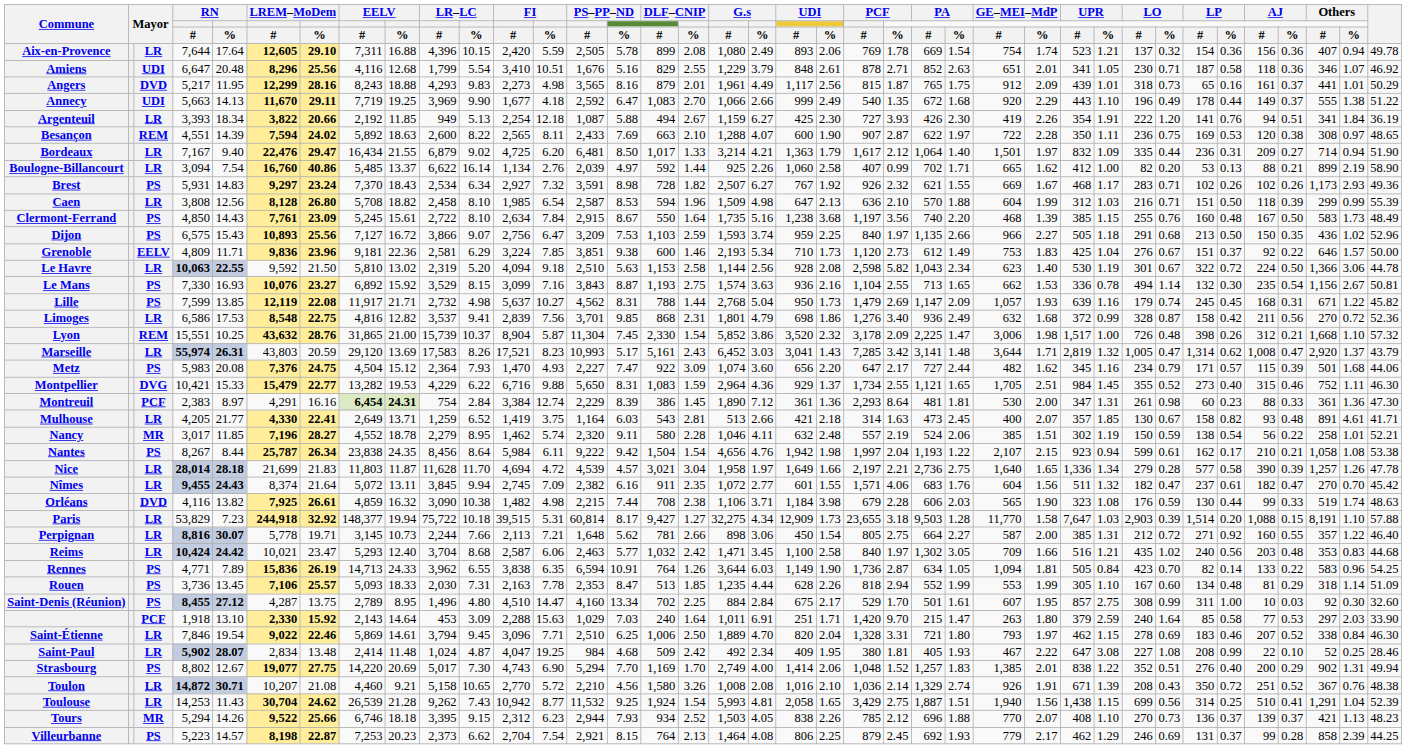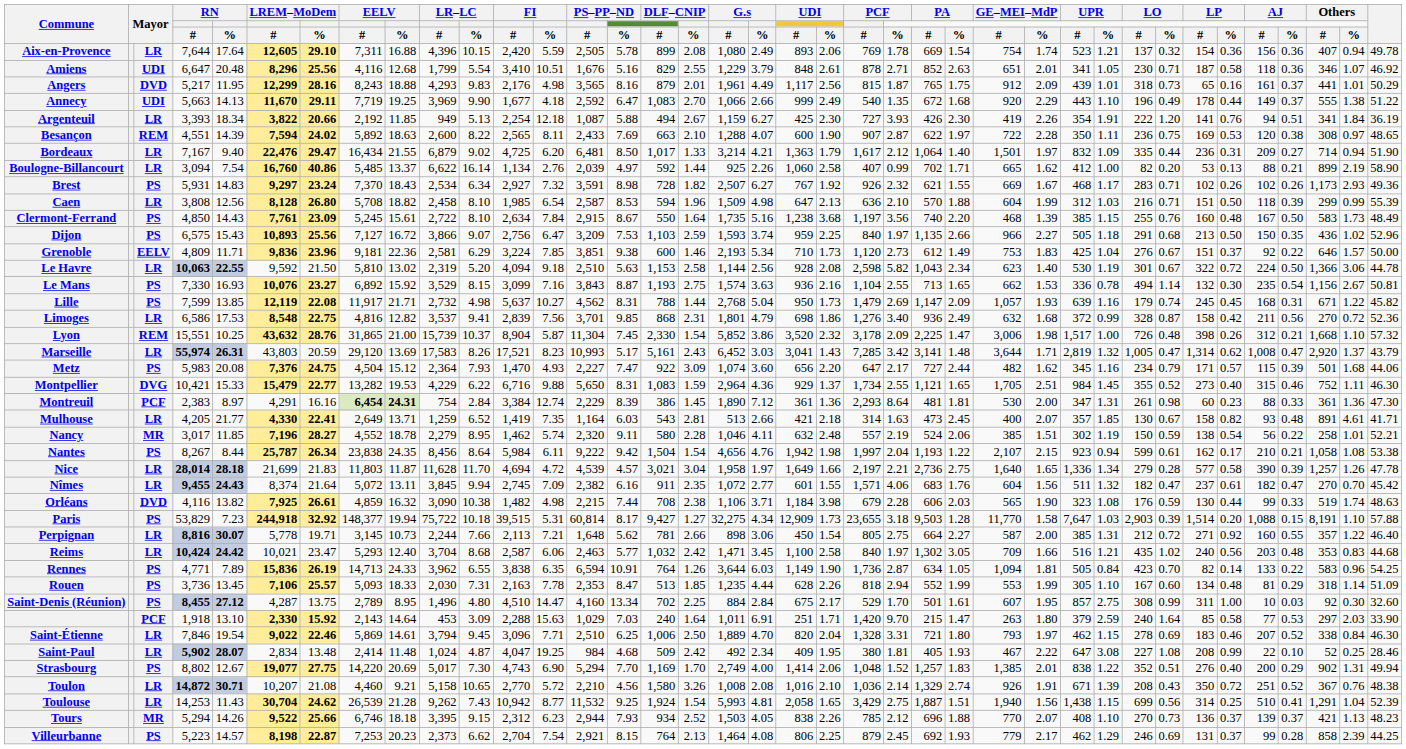Angers | FI / #: 2,273 -> 2,176
Mulhouse | FI / %: 3.75 -> 7.35
Paris | column 3: LR -> PS
